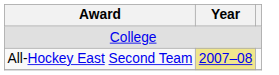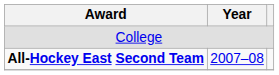All-Hockey East Second Team | Award: normal -> bold
All-Hockey East Second Team | Year: khaki background -> no background
